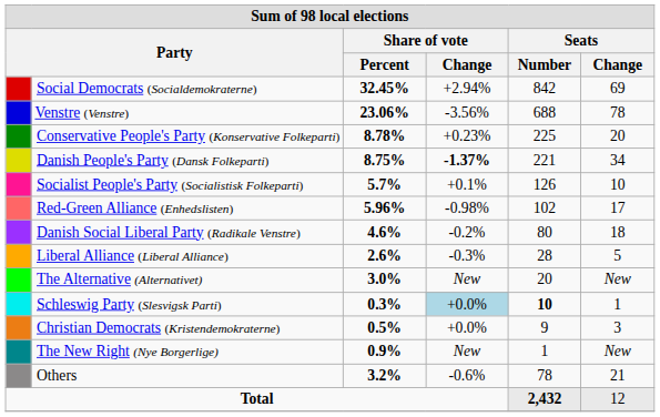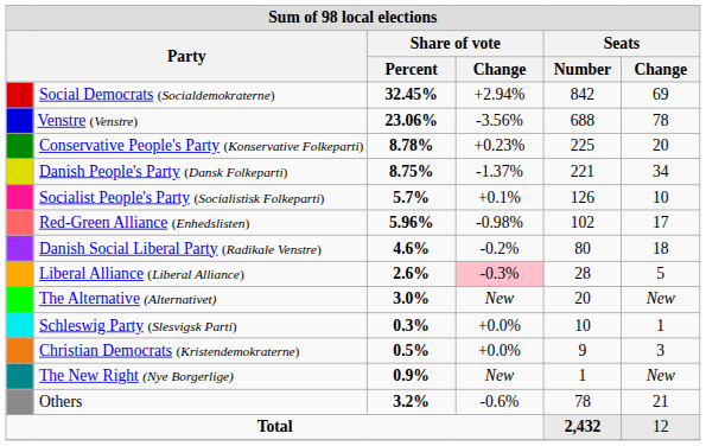Danish People's Party (Dansk Folkeparti) | Share of vote / Change: bold -> normal
Liberal Alliance (Liberal Alliance) | Share of vote / Change: no background -> pink background
Schleswig Party (Slesvigsk Parti) | Share of vote / Change: lightblue background -> no background
Schleswig Party (Slesvigsk Parti) | Seats / Number: bold -> normal
